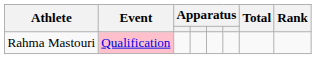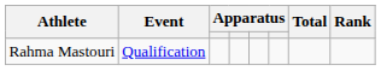Rahma Mastouri | Event: pink background -> no background
